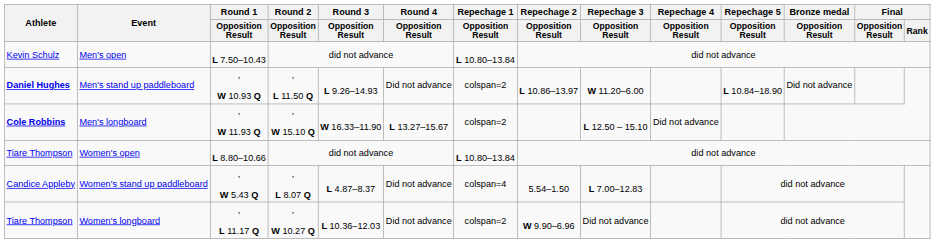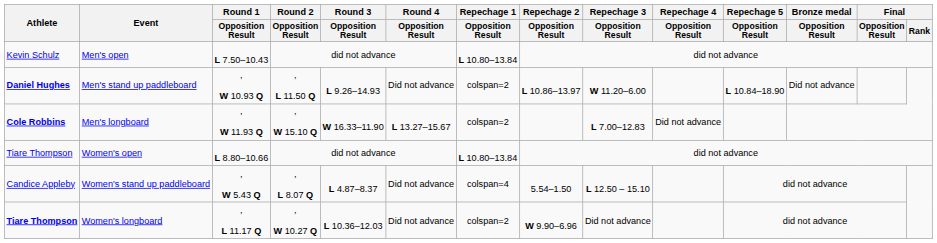Men's longboard | Repechage 3 / Opposition Result: L 12.50 – 15.10 -> L 7.00–12.83
Women's stand up paddleboard | Repechage 3 / Opposition Result: L 7.00–12.83 -> L 12.50 – 15.10
Women's longboard | Athlete: normal -> bold
